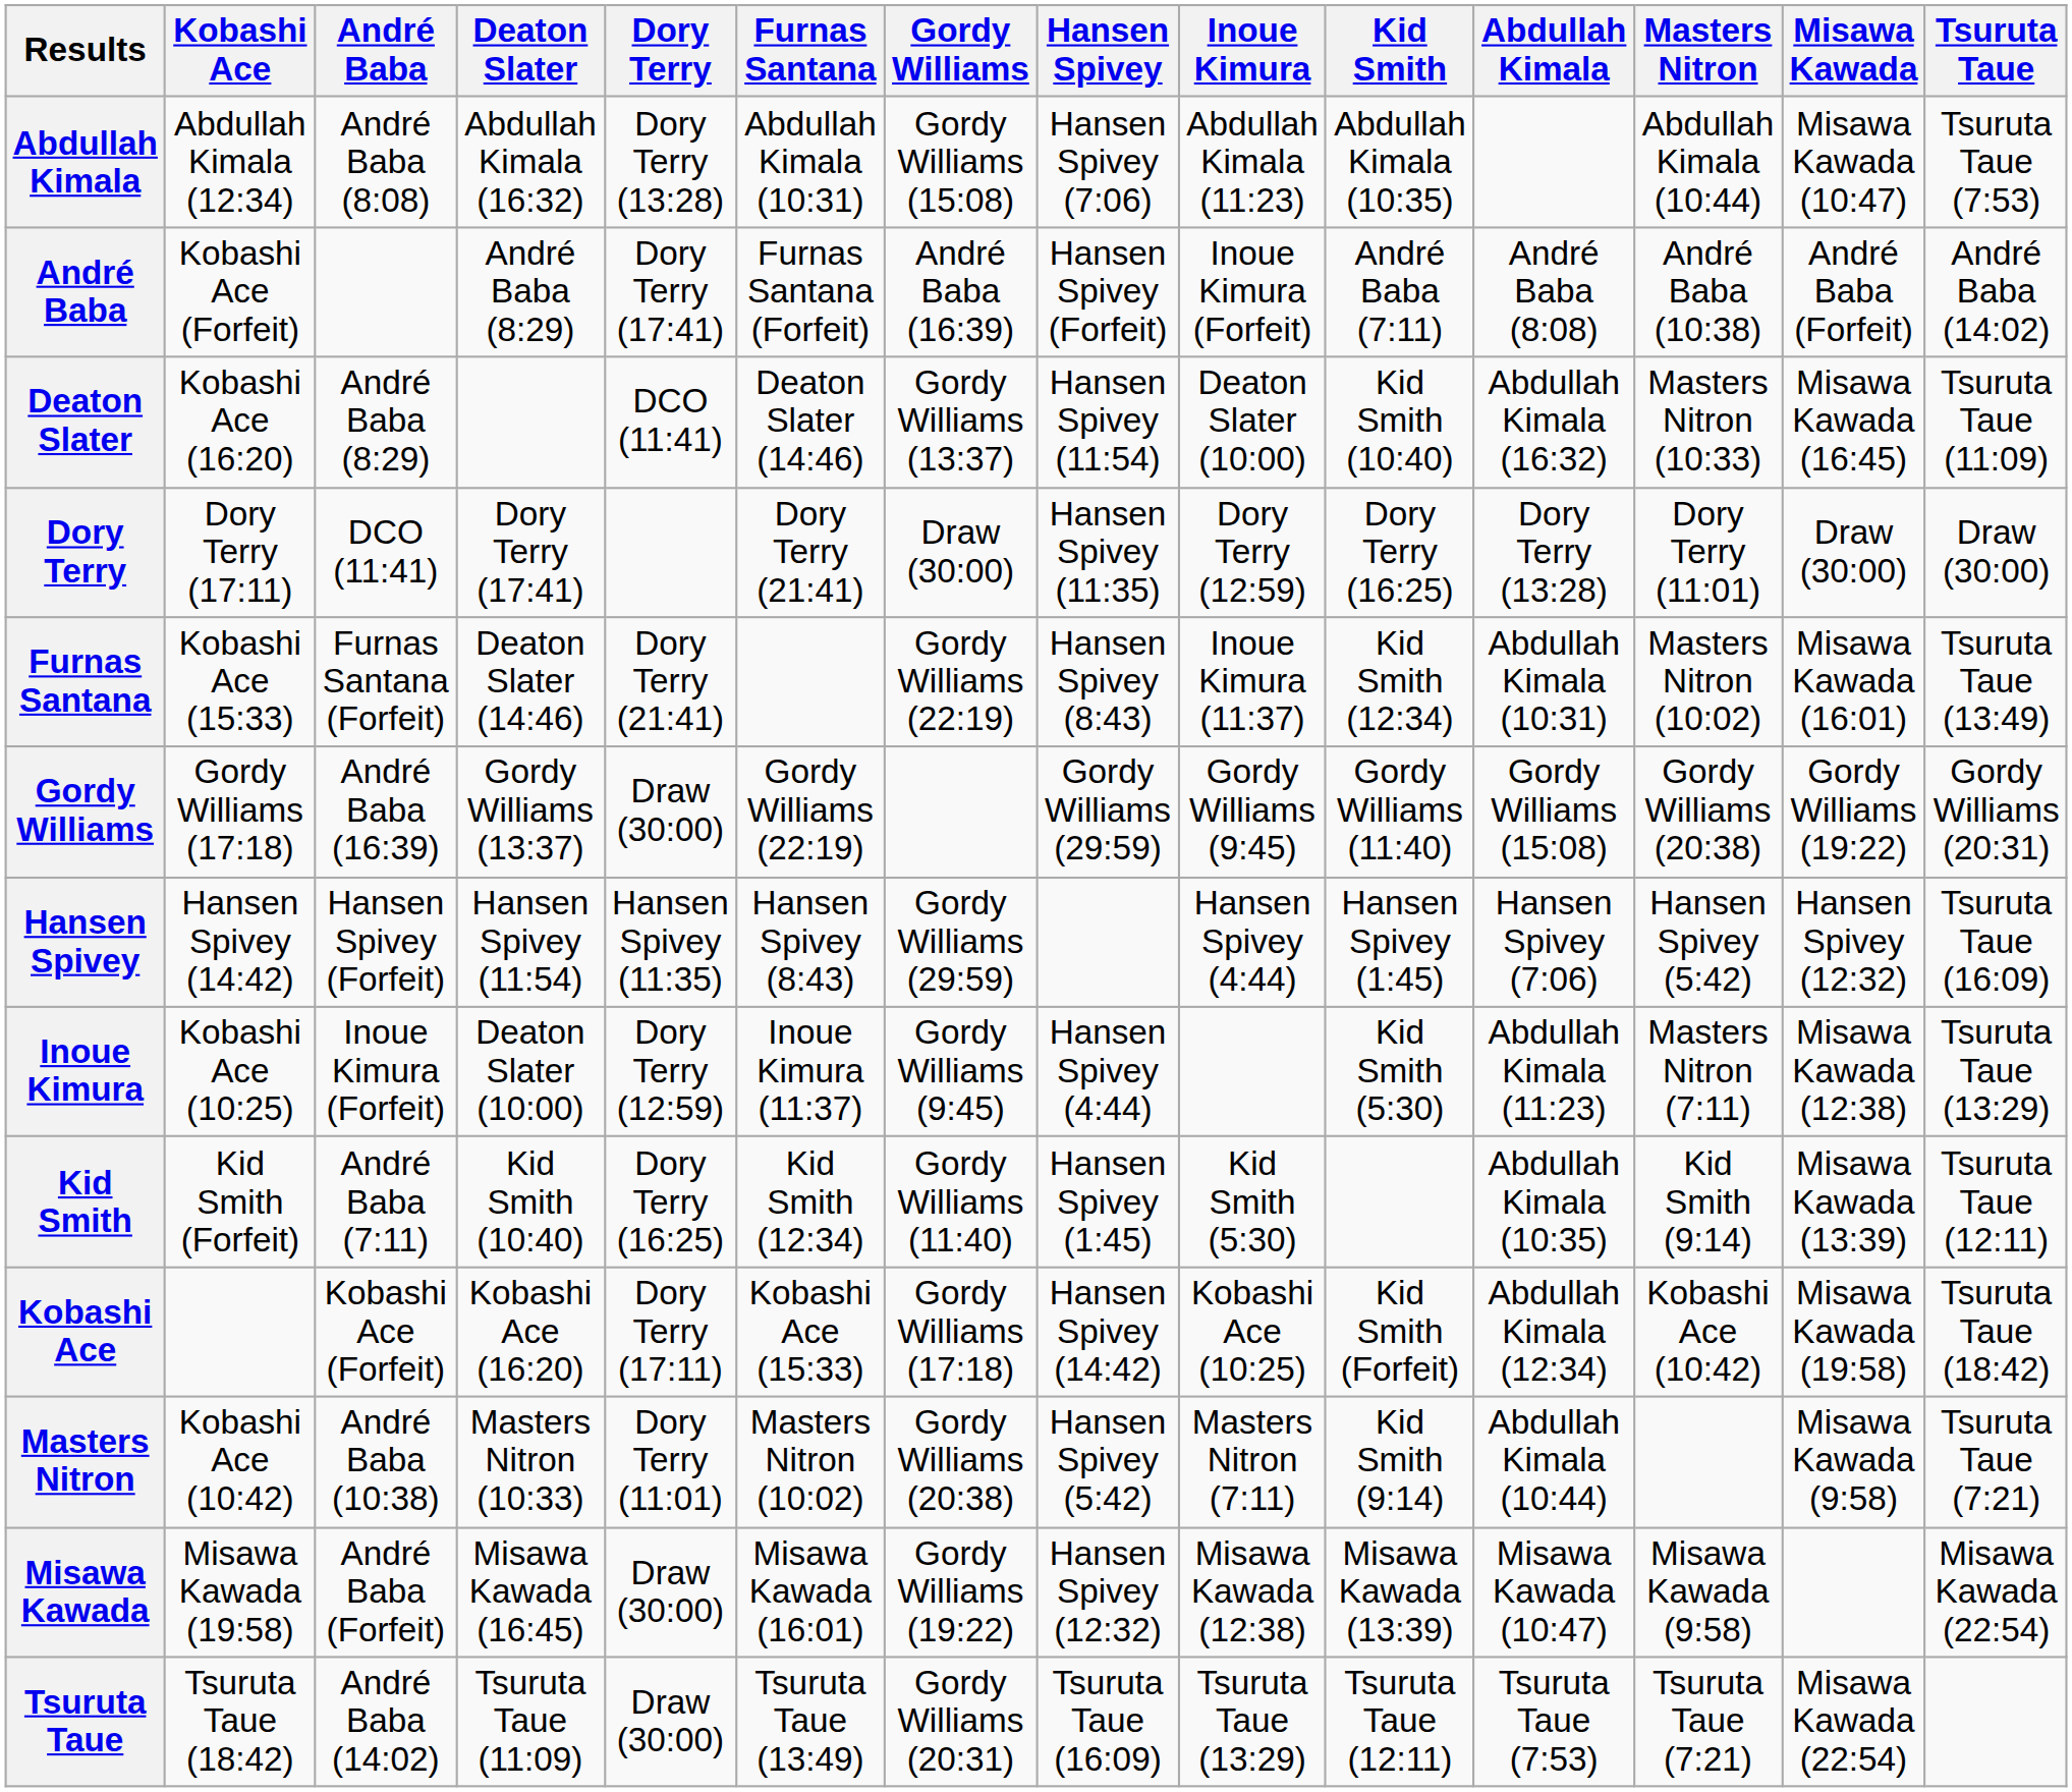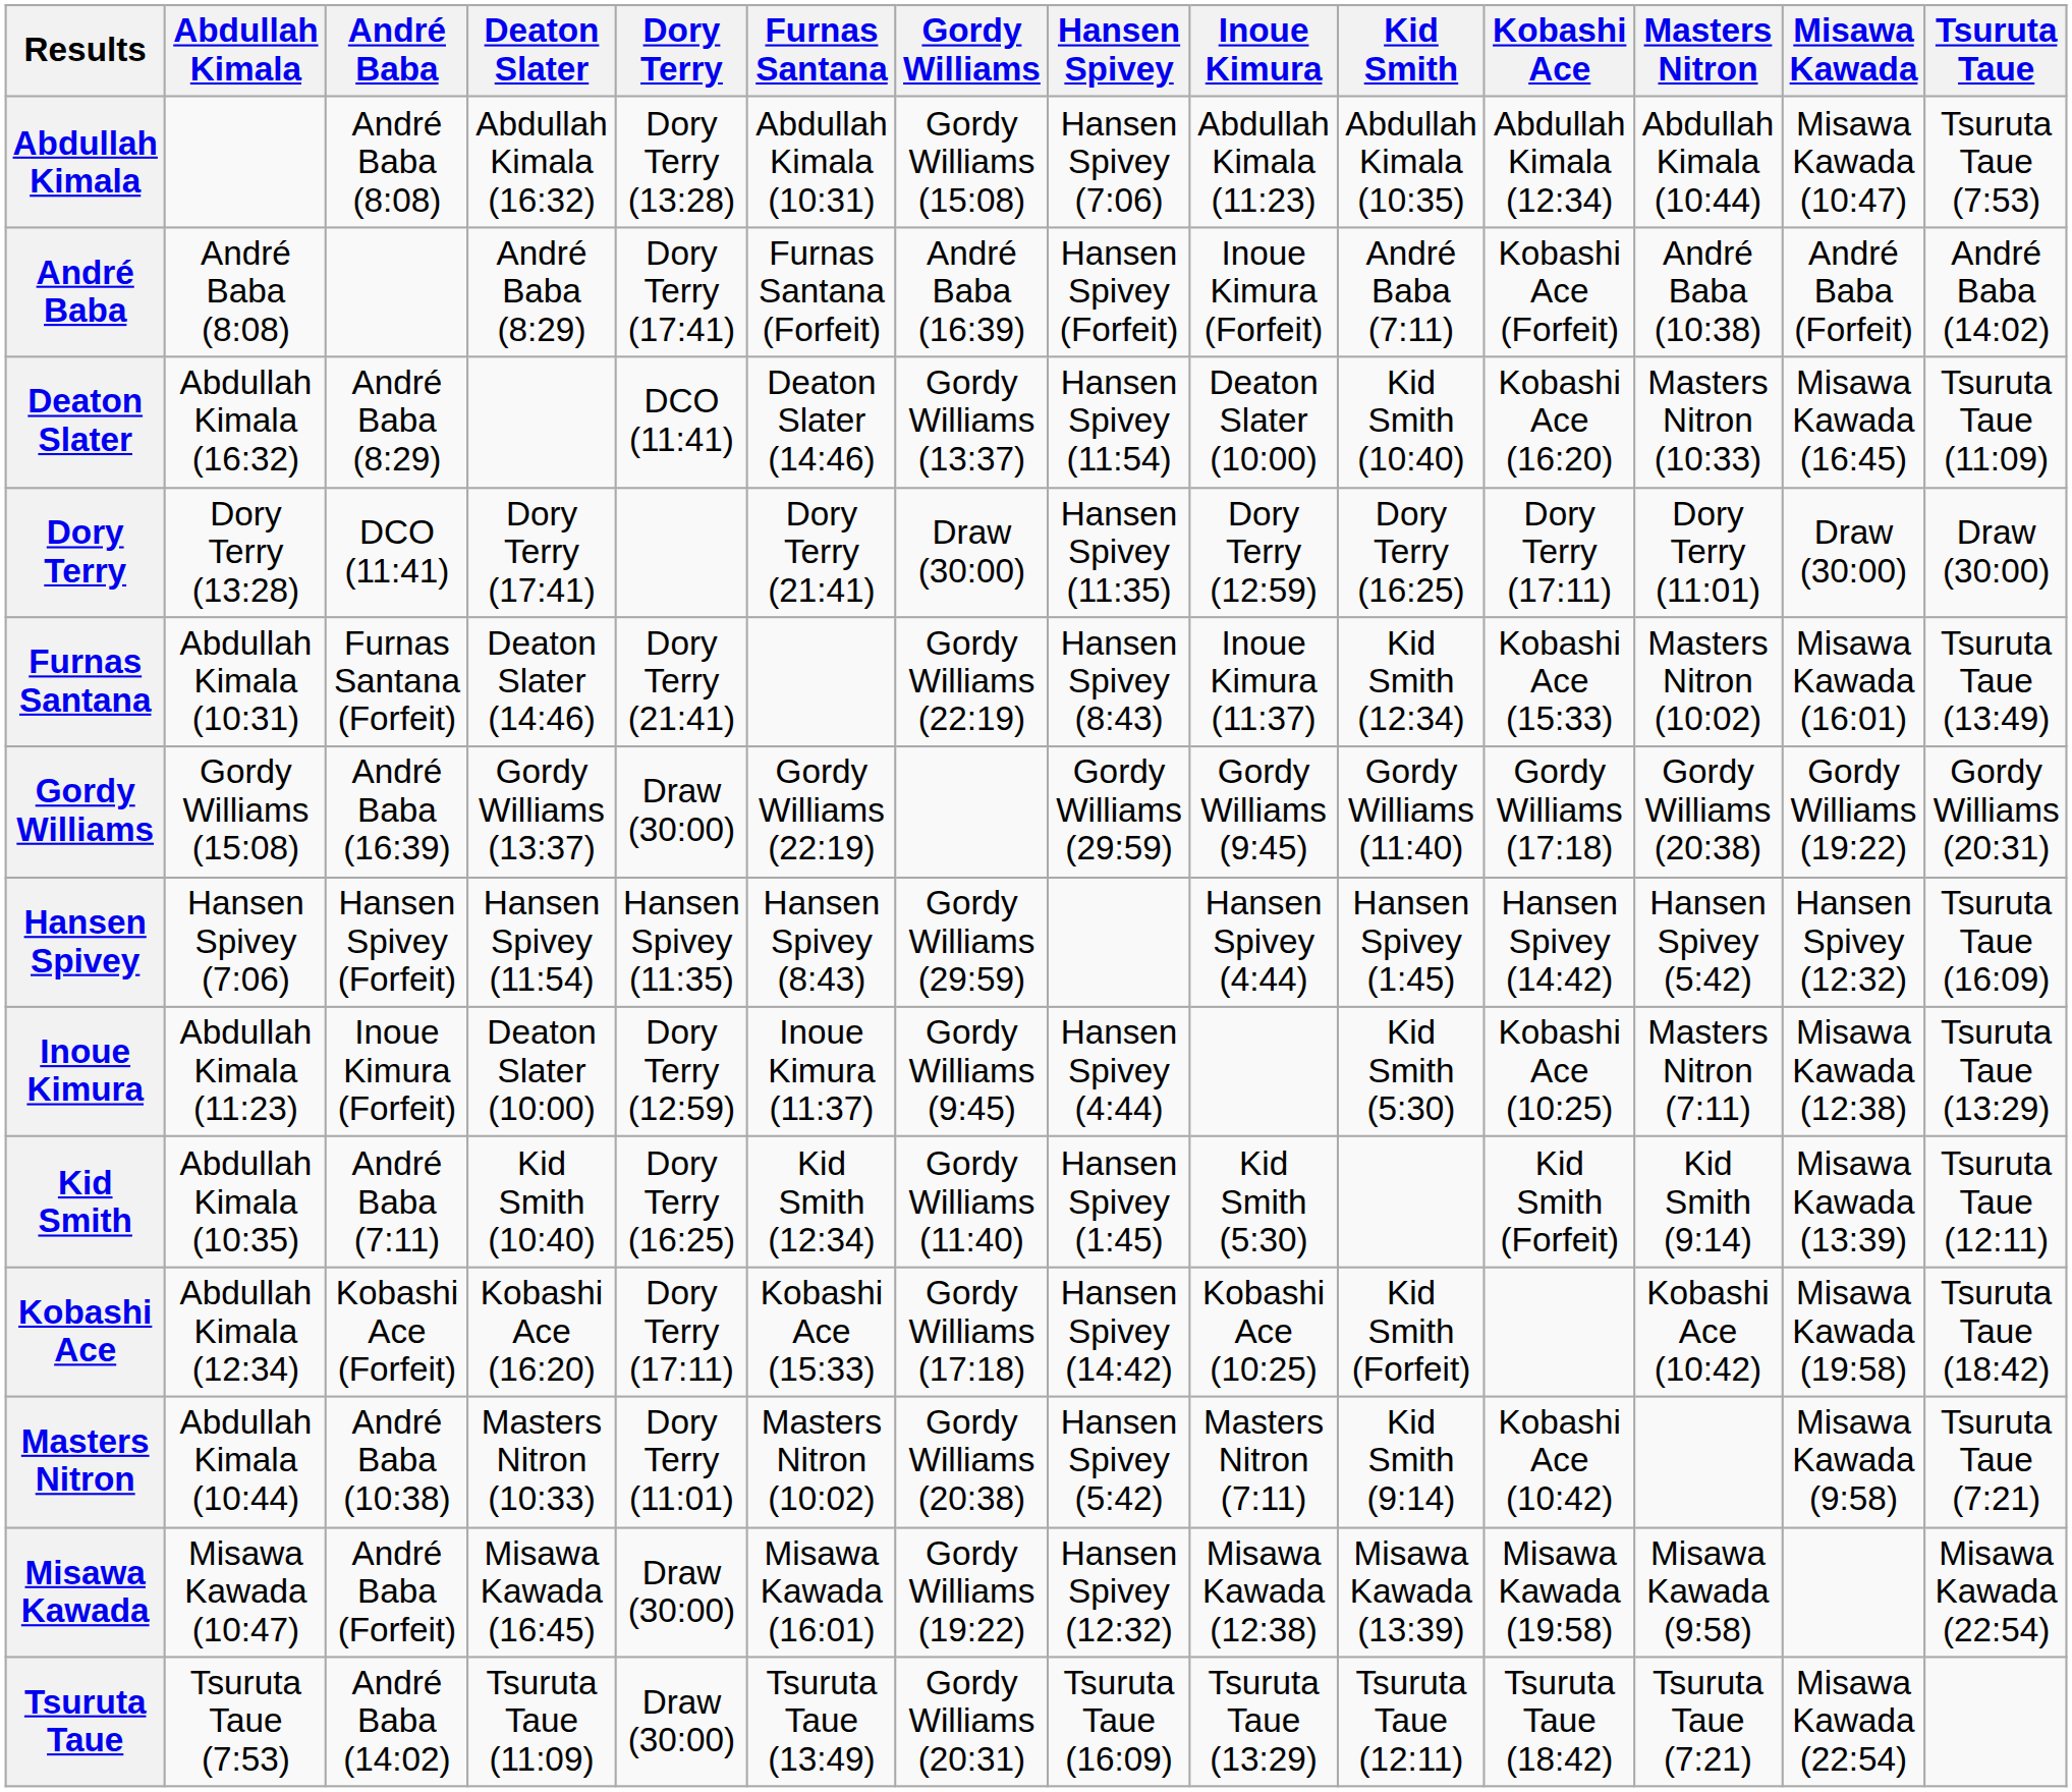columns swapped: Abdullah Kimala <-> Kobashi Ace
